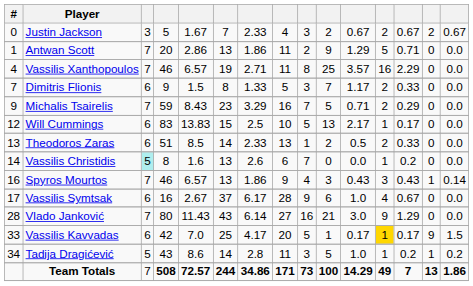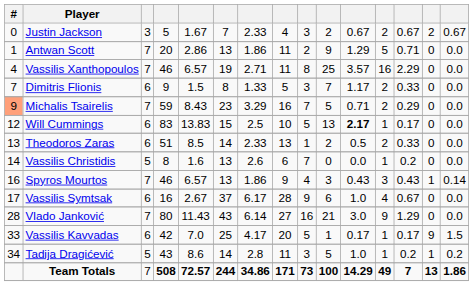Michalis Tsairelis | #: no background -> lightsalmon background
Will Cummings | column 11: normal -> bold
Vassilis Christidis | column 3: paleturquoise background -> no background
Vassilis Kavvadas | column 12: gold background -> no background
